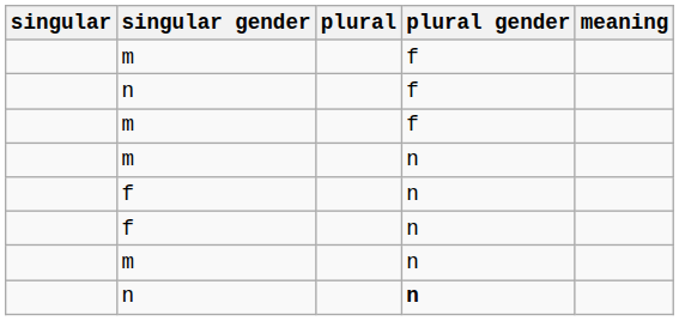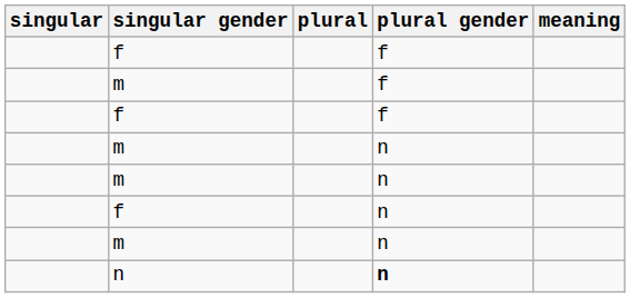row 2 | singular gender: m -> f
row 3 | singular gender: n -> m
row 4 | singular gender: m -> f
row 6 | singular gender: f -> m
